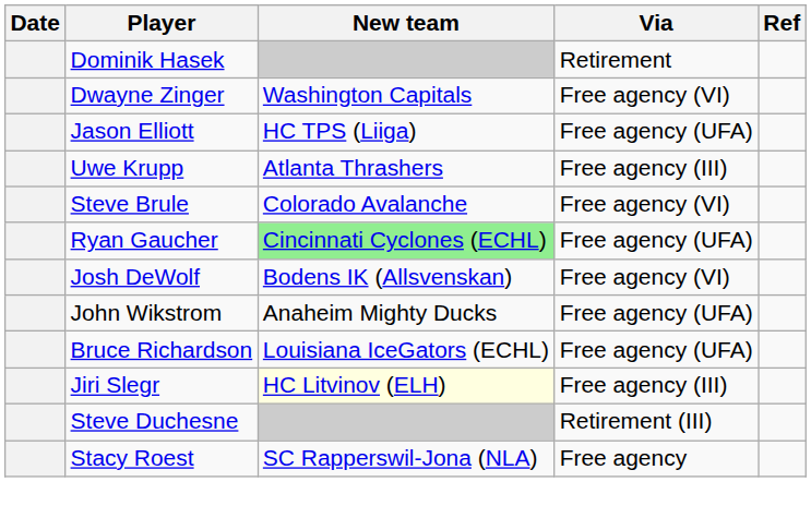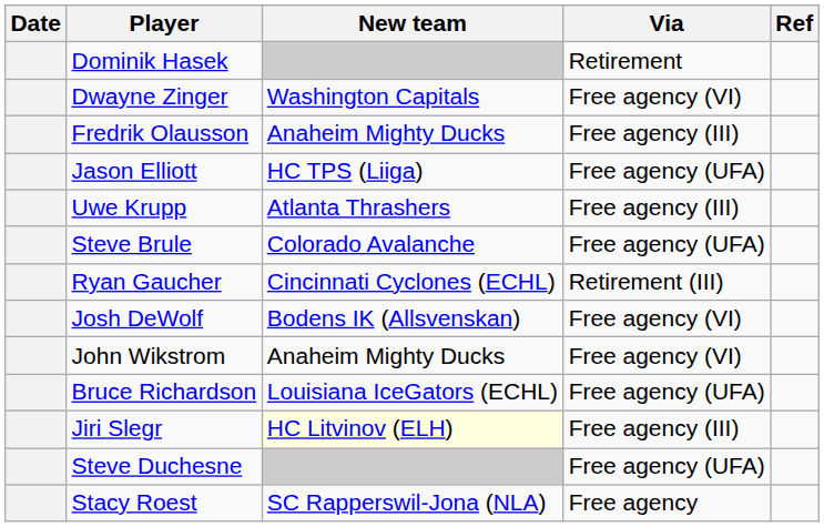+ row: Fredrik Olausson | Anaheim Mighty Ducks | Free agency (III)
Steve Brule | Via: Free agency (VI) -> Free agency (UFA)
Ryan Gaucher | New team: lightgreen background -> no background
Ryan Gaucher | Via: Free agency (UFA) -> Retirement (III)
John Wikstrom | Via: Free agency (UFA) -> Free agency (VI)
Steve Duchesne | Via: Retirement (III) -> Free agency (UFA)
